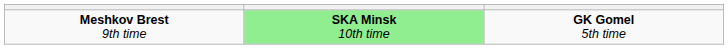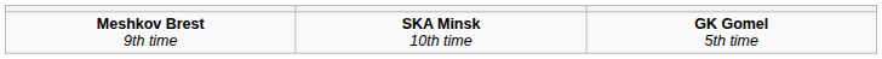Meshkov Brest 9th time | column 2: lightgreen background -> no background
